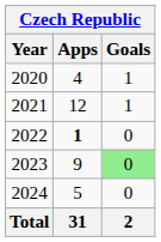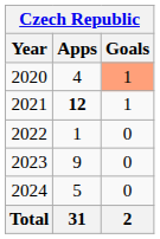2020 | Goals: no background -> lightsalmon background
2021 | Apps: normal -> bold
2022 | Apps: bold -> normal
2023 | Goals: lightgreen background -> no background
